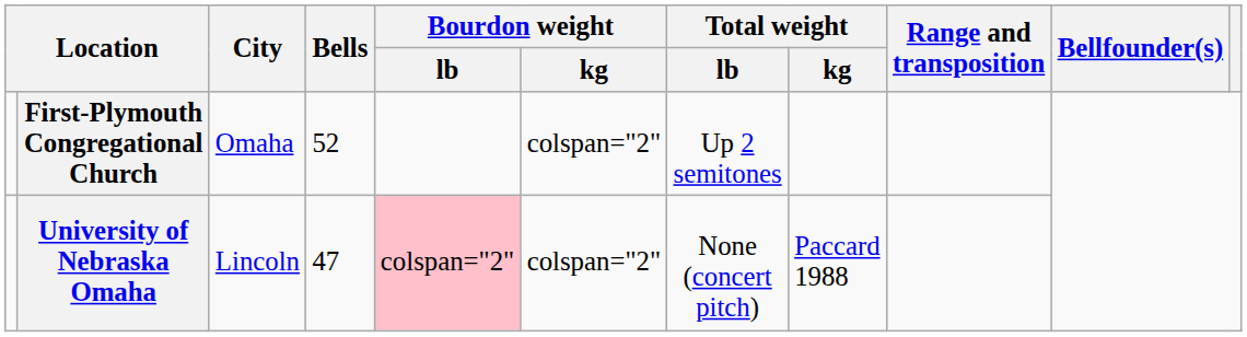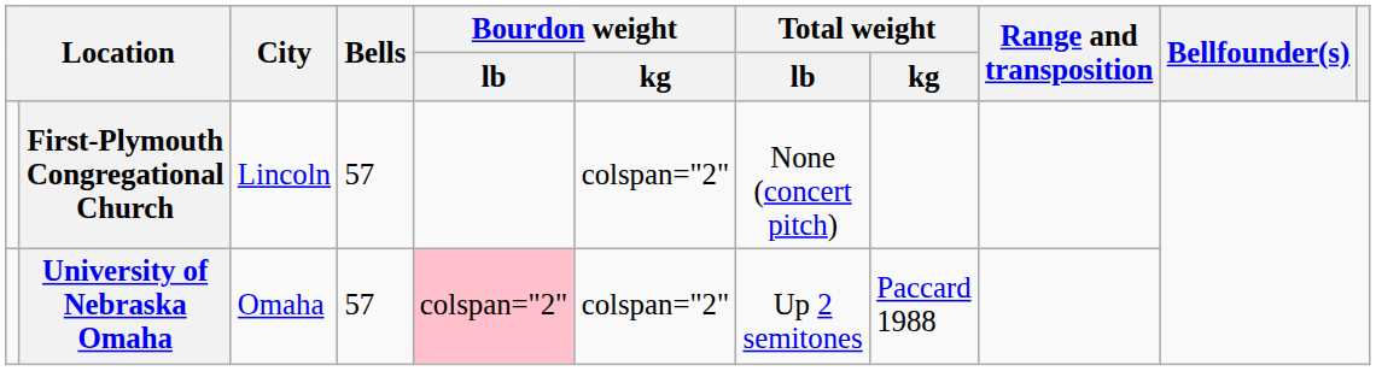First-Plymouth Congregational Church | City: Omaha -> Lincoln
First-Plymouth Congregational Church | Bells: 52 -> 57
First-Plymouth Congregational Church | Total weight / lb: Up 2 semitones -> None (concert pitch)
University of Nebraska Omaha | City: Lincoln -> Omaha
University of Nebraska Omaha | Bells: 47 -> 57
University of Nebraska Omaha | Total weight / lb: None (concert pitch) -> Up 2 semitones
